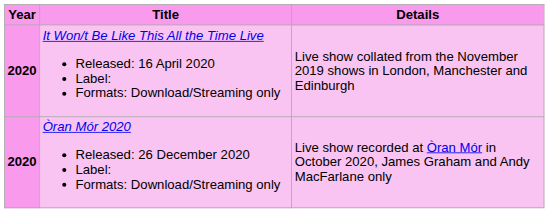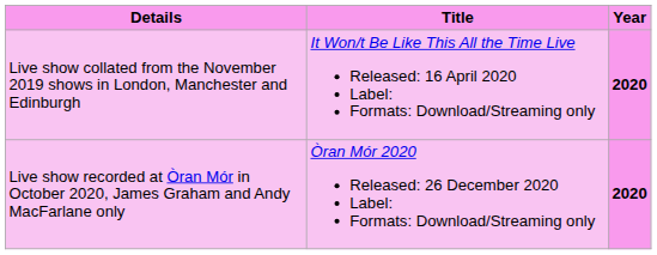columns swapped: Year <-> Details
